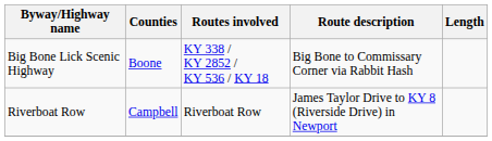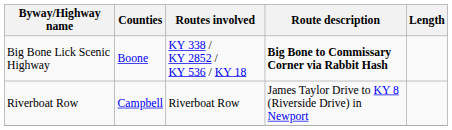Big Bone Lick Scenic Highway | Route description: normal -> bold
